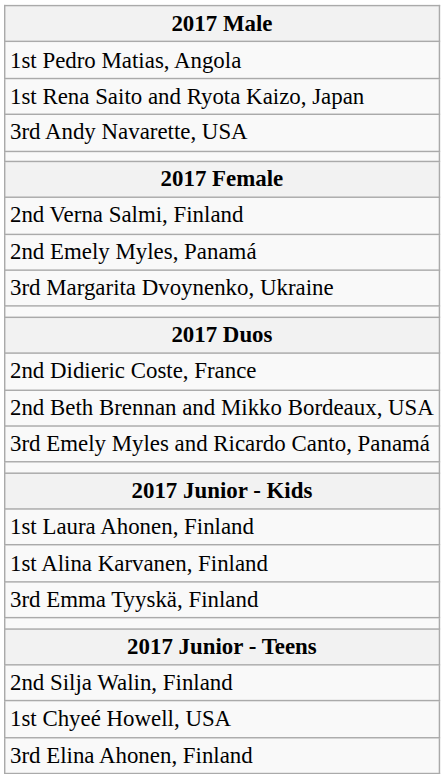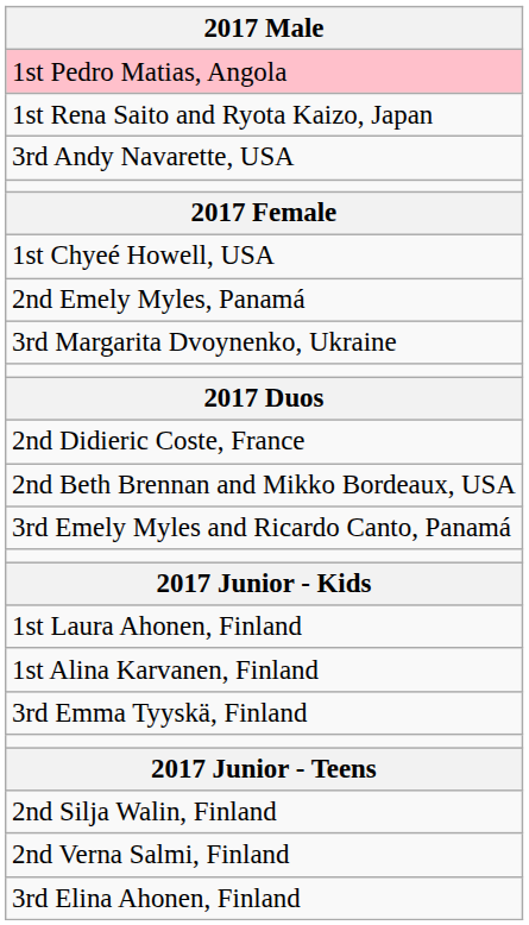row 2 | column 1: no background -> pink background
row 7 | column 1: 2nd Verna Salmi, Finland -> 1st Chyeé Howell, USA
row 23 | column 1: 1st Chyeé Howell, USA -> 2nd Verna Salmi, Finland
